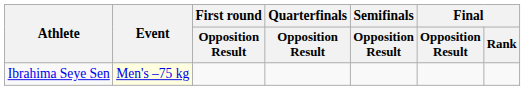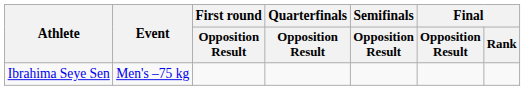Ibrahima Seye Sen | Event: lightyellow background -> no background
